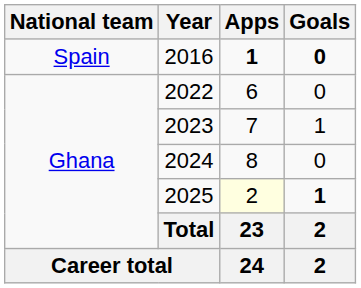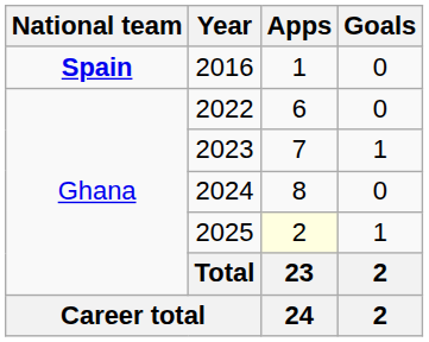2016 | National team: normal -> bold
2016 | Apps: bold -> normal
2016 | Goals: bold -> normal
2025 | Goals: bold -> normal
